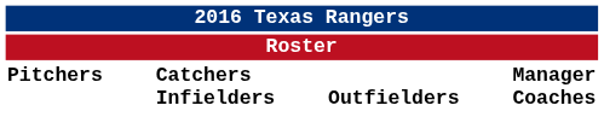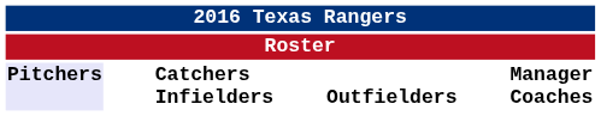Pitchers | column 1: no background -> lavender background
